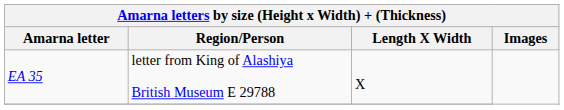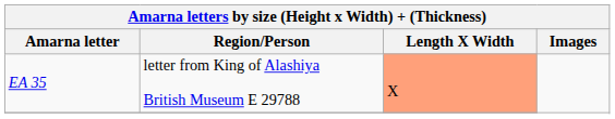EA 35 | Length X Width: no background -> lightsalmon background
